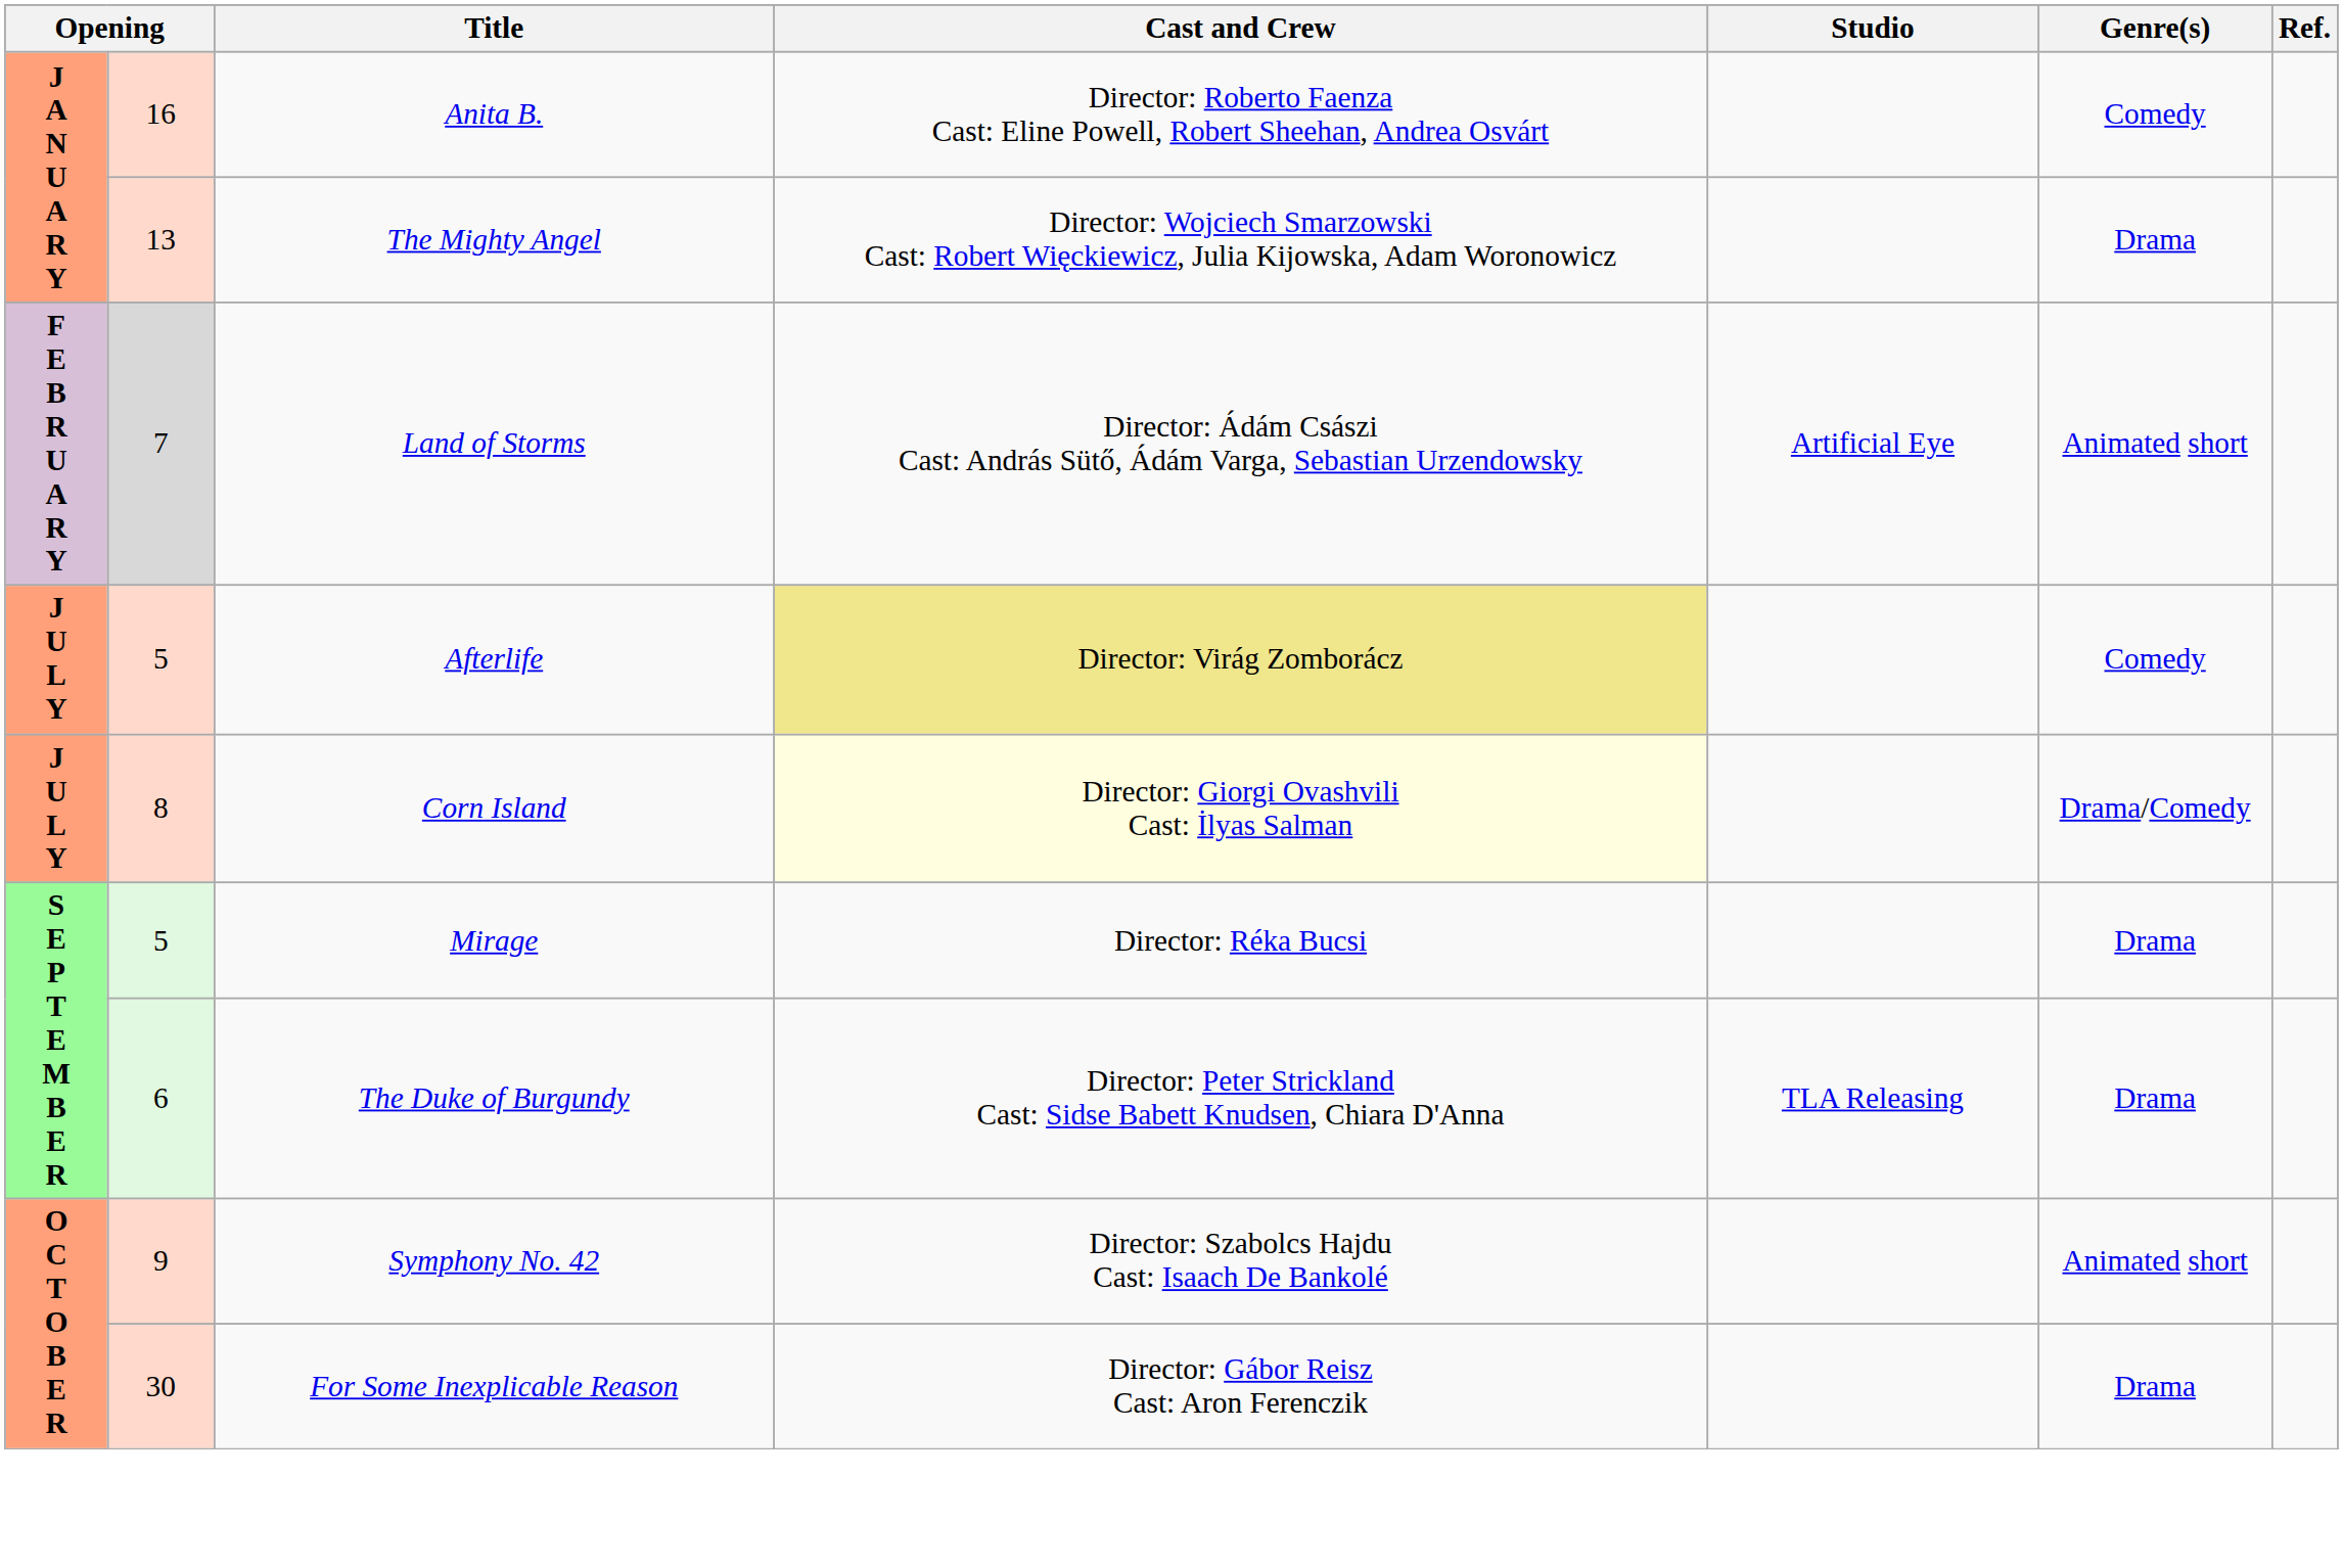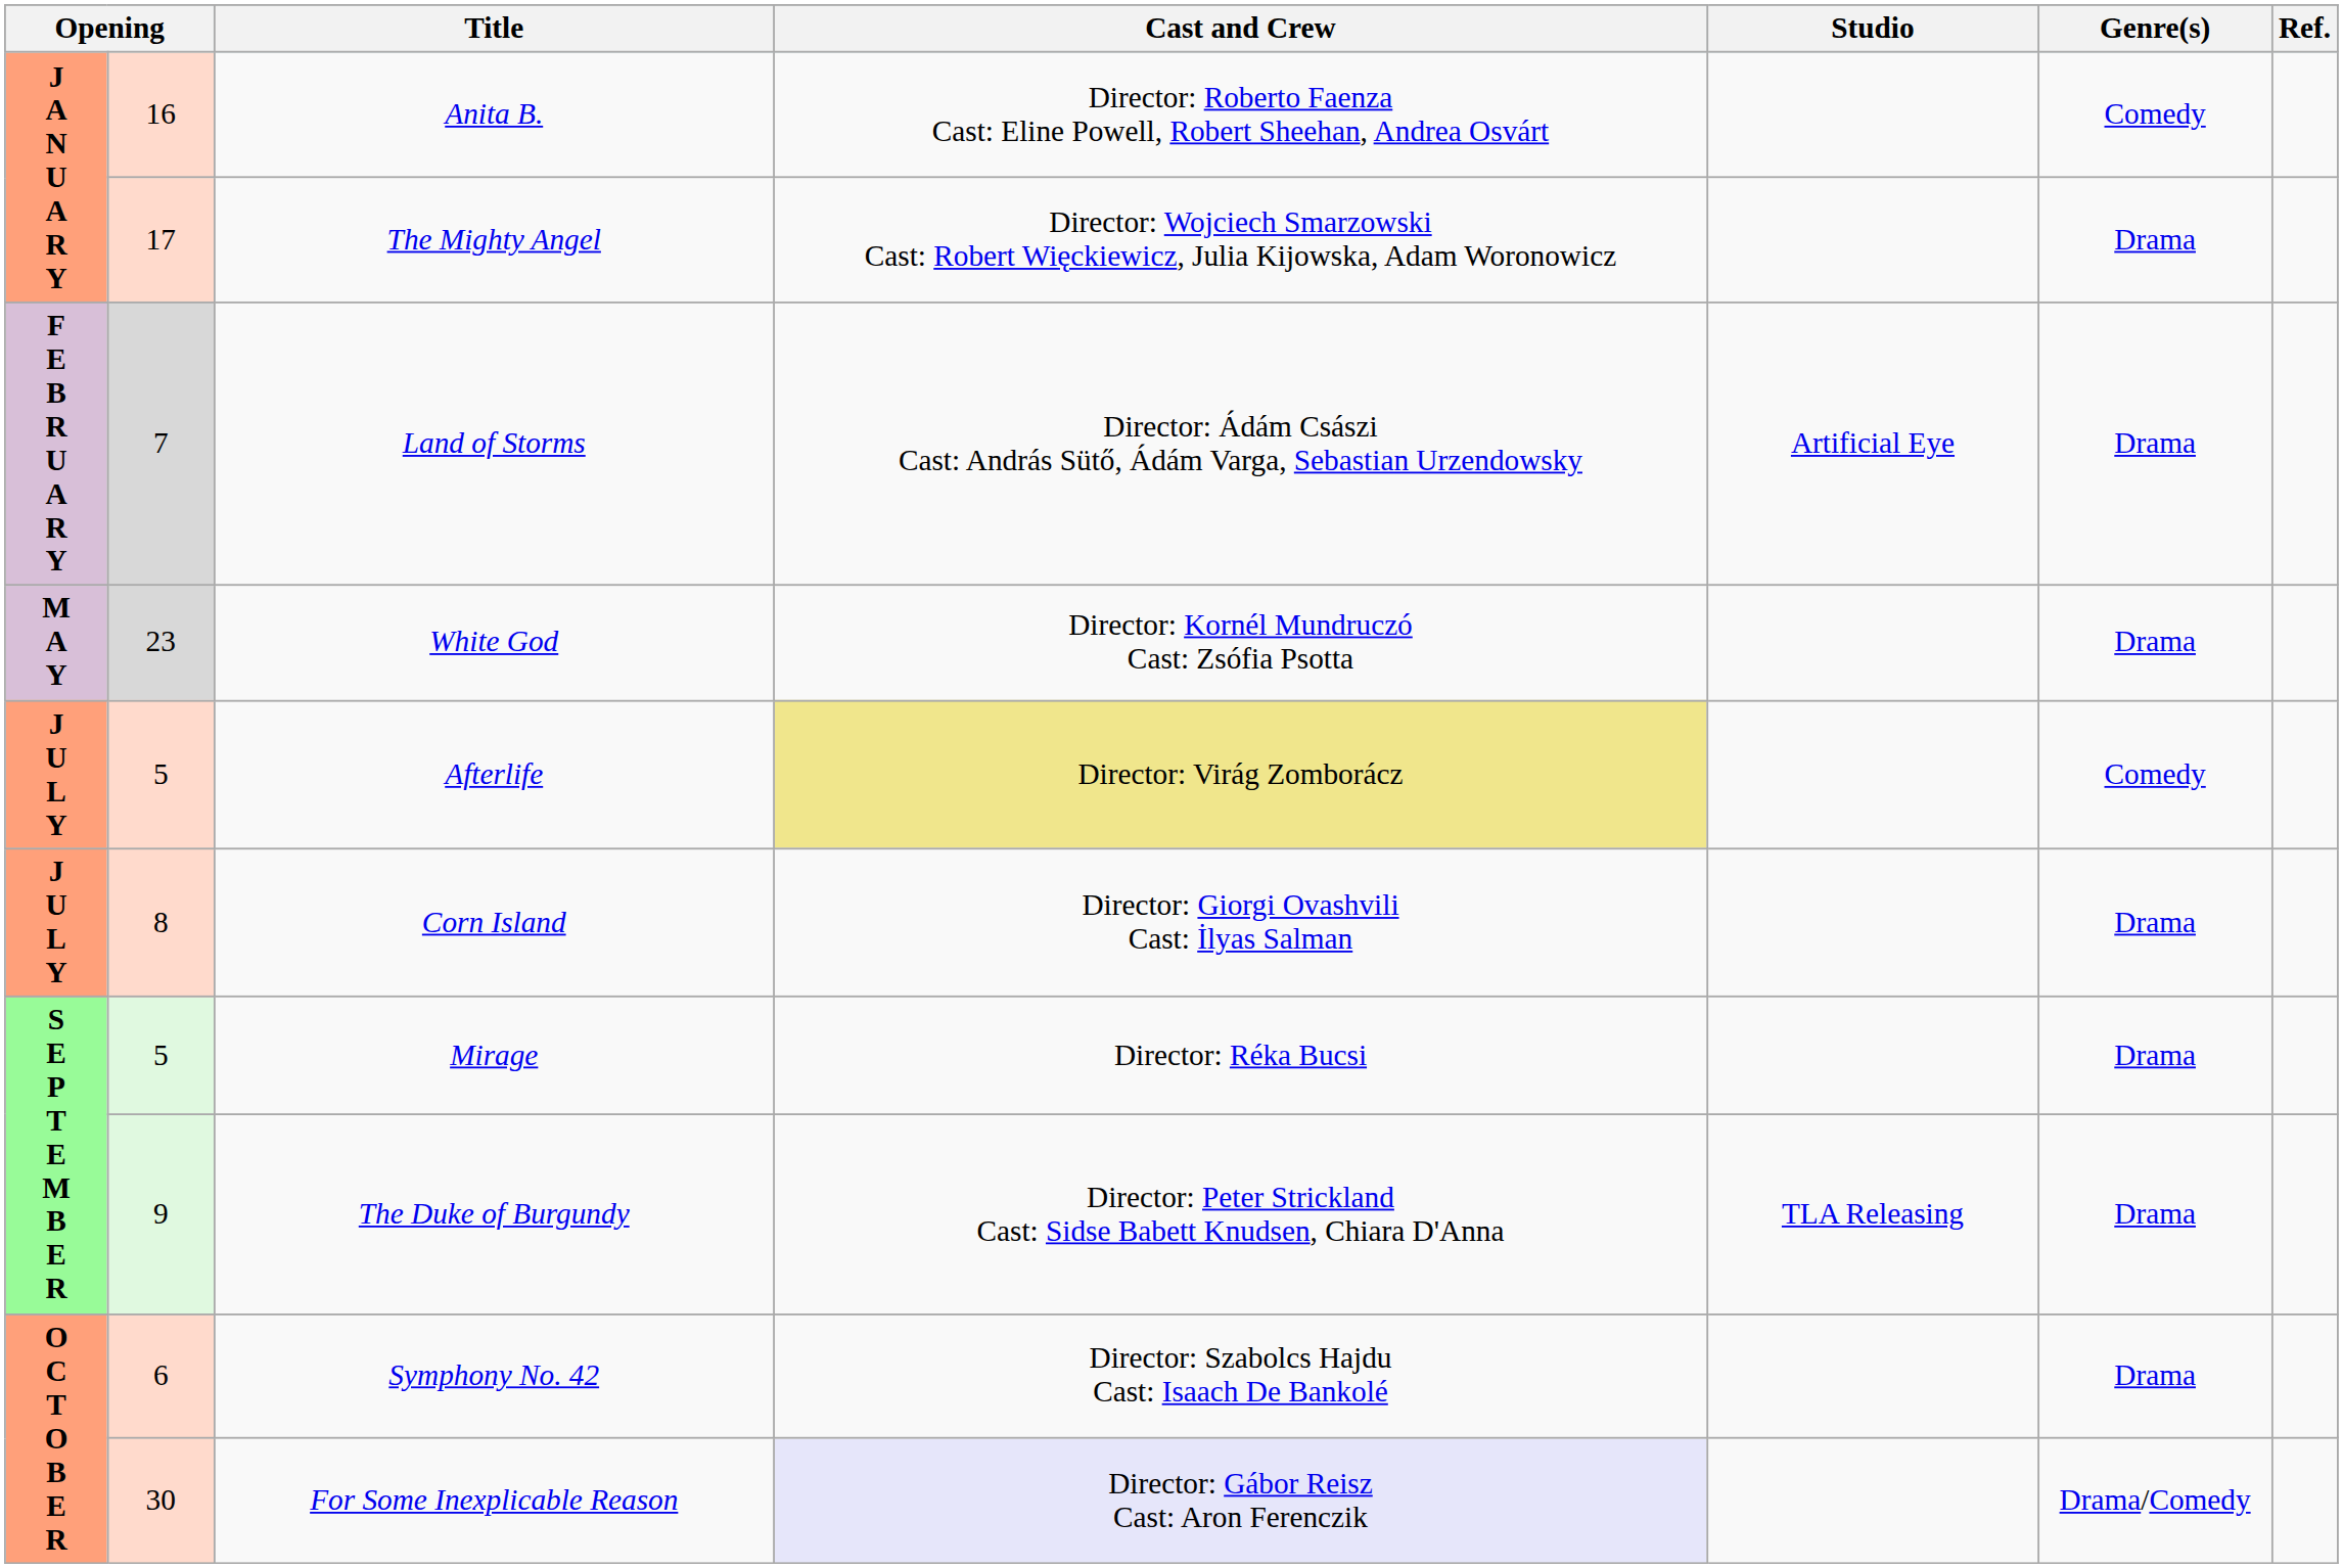The Mighty Angel | column 2: 13 -> 17
Land of Storms | Genre(s): Animated short -> Drama
+ row: M A Y | 23 | White God | Director: Kornél Mundruczó Cast: Zsófia Psotta | Drama
Corn Island | Cast and Crew: lightyellow background -> no background
Corn Island | Genre(s): Drama/Comedy -> Drama
The Duke of Burgundy | column 2: 6 -> 9
Symphony No. 42 | column 2: 9 -> 6
Symphony No. 42 | Genre(s): Animated short -> Drama
For Some Inexplicable Reason | Cast and Crew: no background -> lavender background
For Some Inexplicable Reason | Genre(s): Drama -> Drama/Comedy
